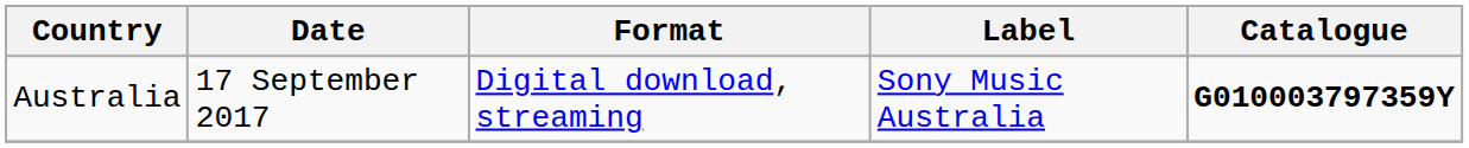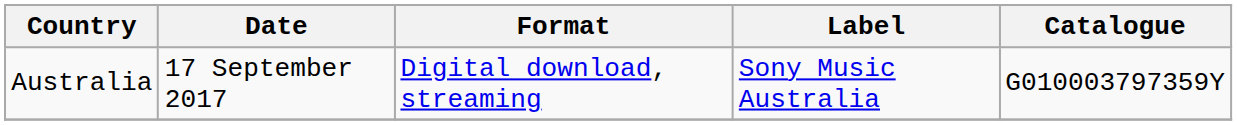Australia | Catalogue: bold -> normal
